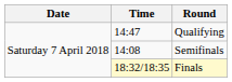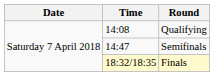Qualifying | Time: 14:47 -> 14:08
Semifinals | Time: 14:08 -> 14:47
